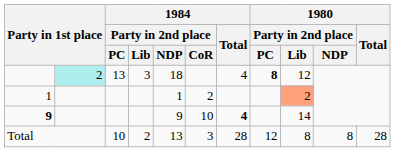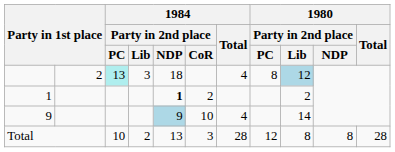row 4 | column 2: paleturquoise background -> no background
row 4 | 1984 / Party in 2nd place / PC: no background -> paleturquoise background
row 4 | 1980 / Party in 2nd place / PC: bold -> normal
row 4 | 1980 / Party in 2nd place / Lib: no background -> lightblue background
row 5 | 1984 / Party in 2nd place / NDP: normal -> bold
row 5 | 1980 / Party in 2nd place / Lib: lightsalmon background -> no background
row 6 | column 1: bold -> normal
row 6 | 1984 / Party in 2nd place / NDP: no background -> lightblue background
row 6 | 1984 / Total: bold -> normal
